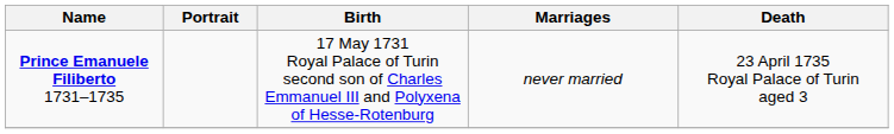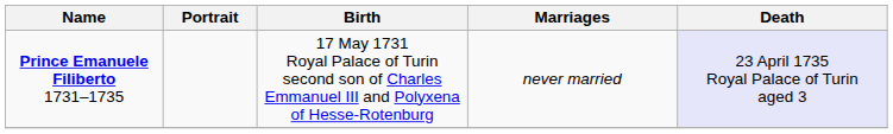Prince Emanuele Filiberto 1731–1735 | Death: no background -> lavender background
